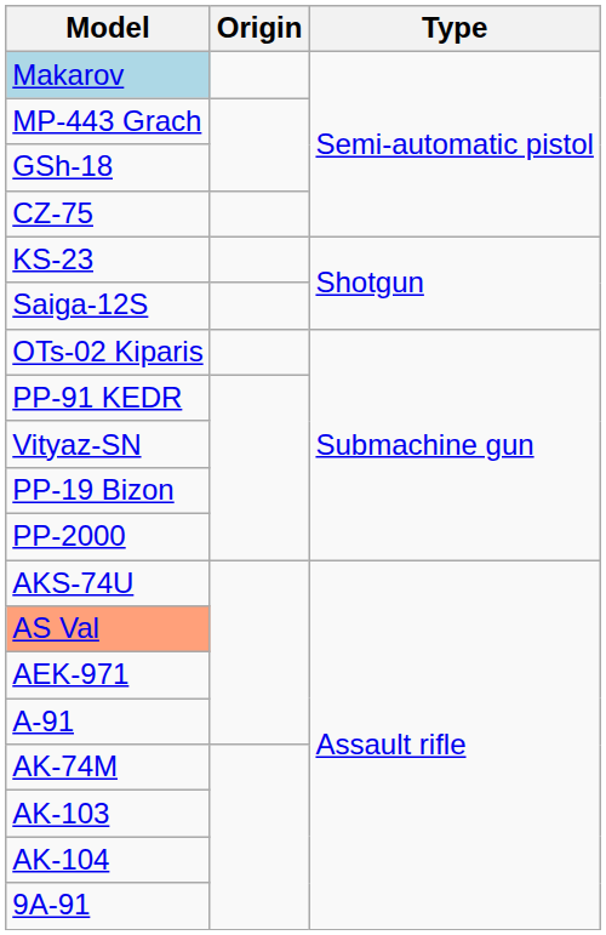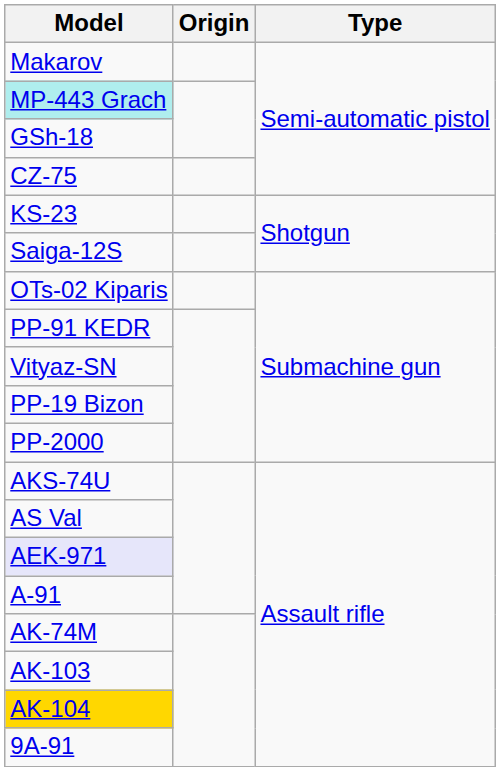Makarov | Model: lightblue background -> no background
MP-443 Grach | Model: no background -> paleturquoise background
AS Val | Model: lightsalmon background -> no background
AEK-971 | Model: no background -> lavender background
AK-104 | Model: no background -> gold background
